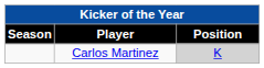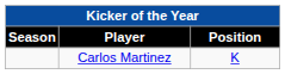Carlos Martinez | Position: lightgrey background -> no background
